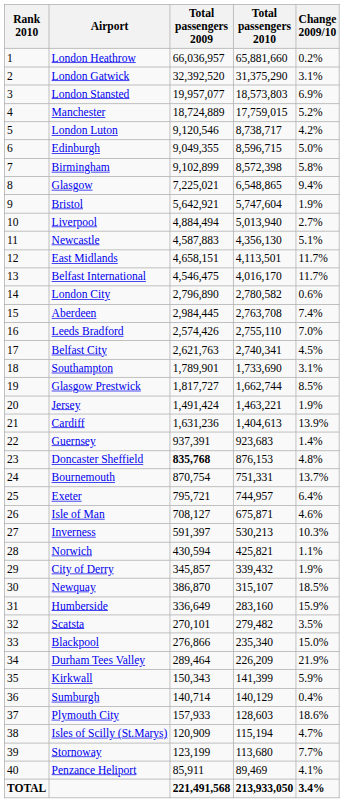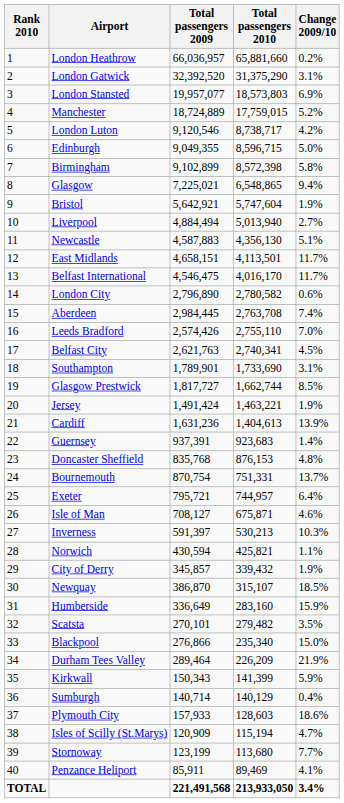Doncaster Sheffield | Total passengers 2009: bold -> normal
